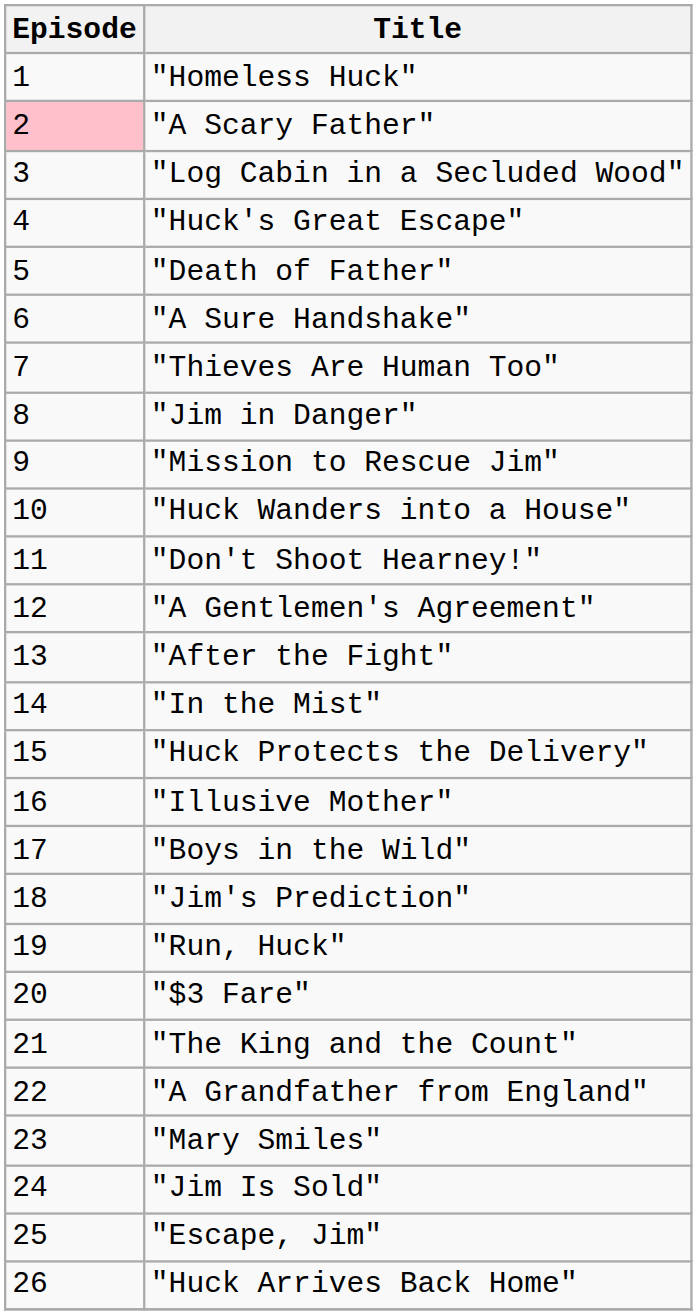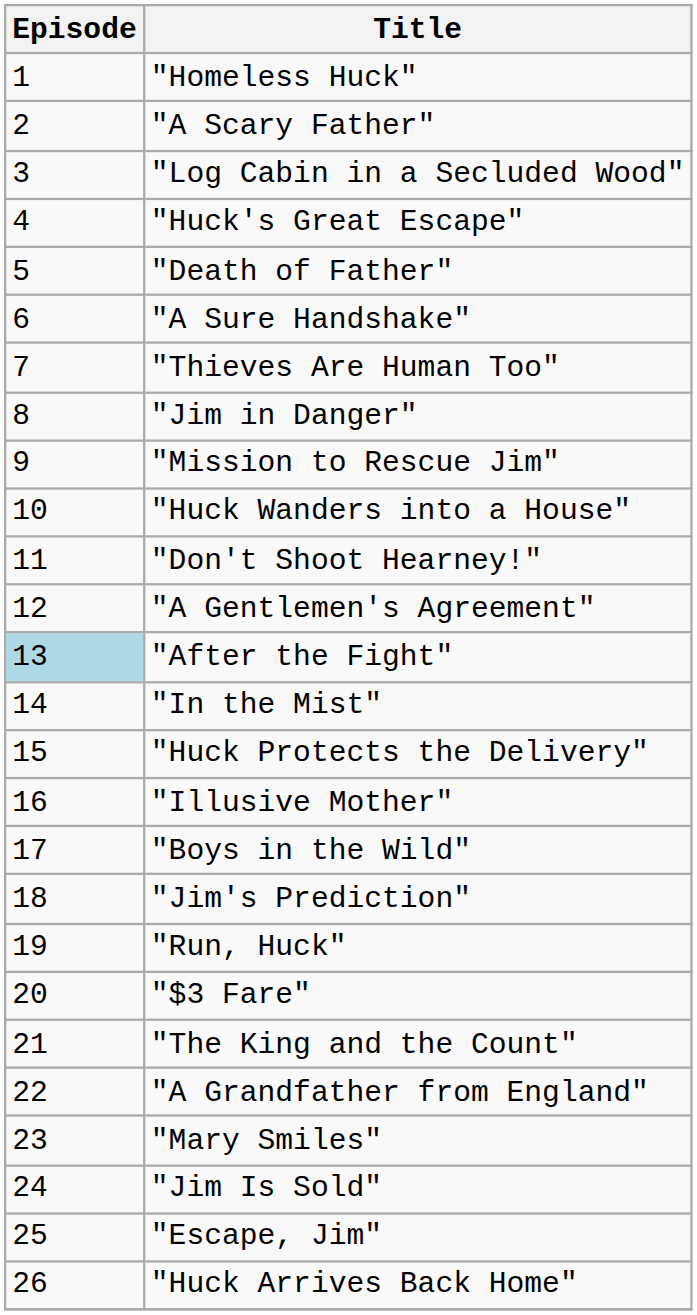"A Scary Father" | Episode: pink background -> no background
"After the Fight" | Episode: no background -> lightblue background
